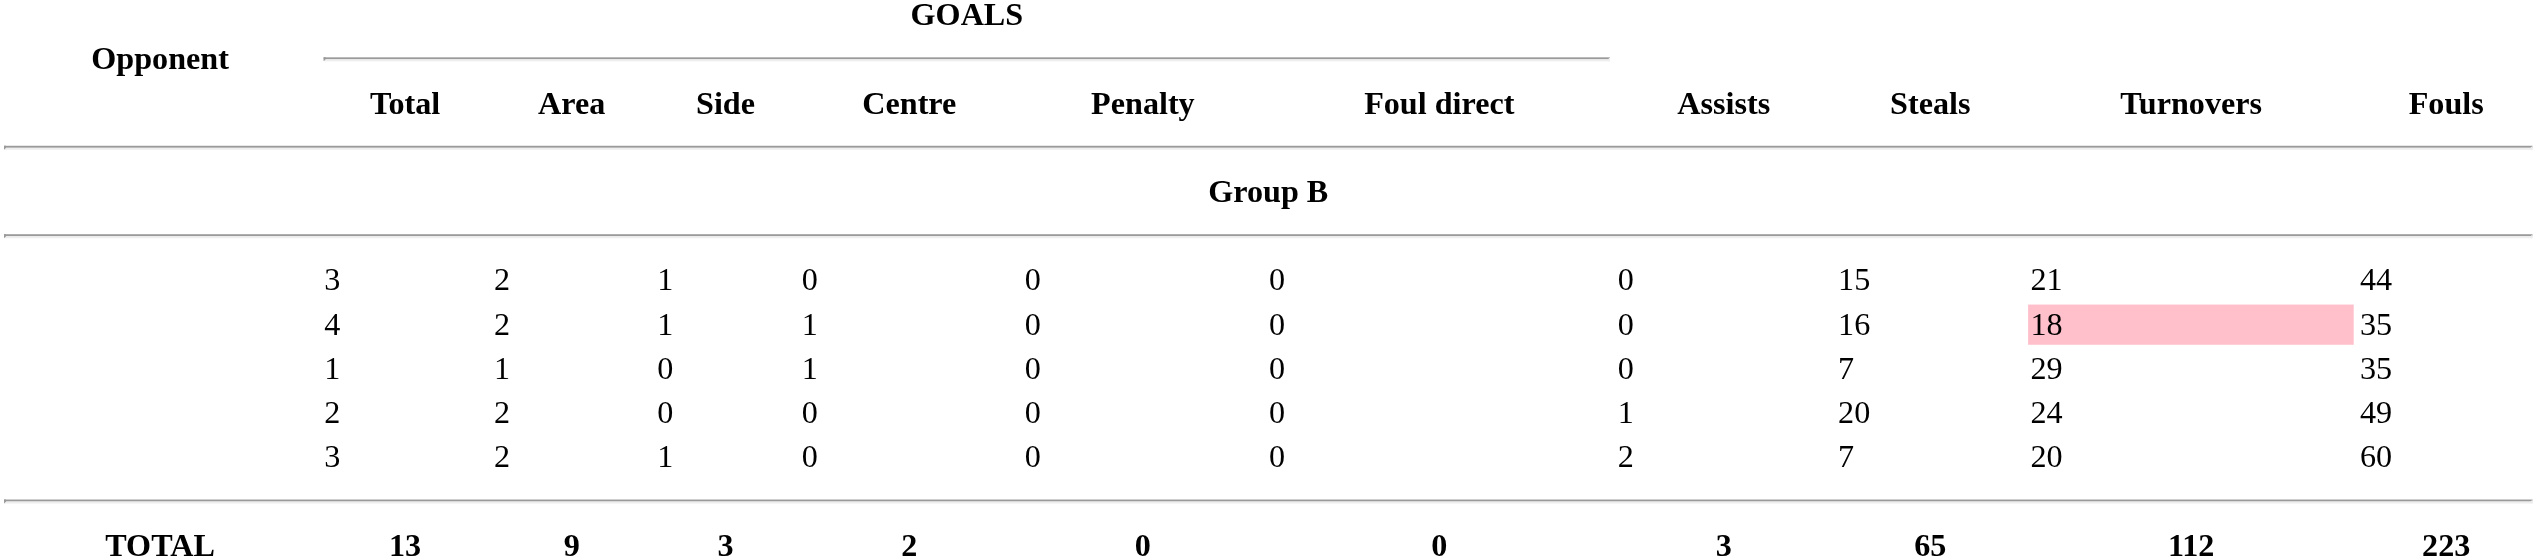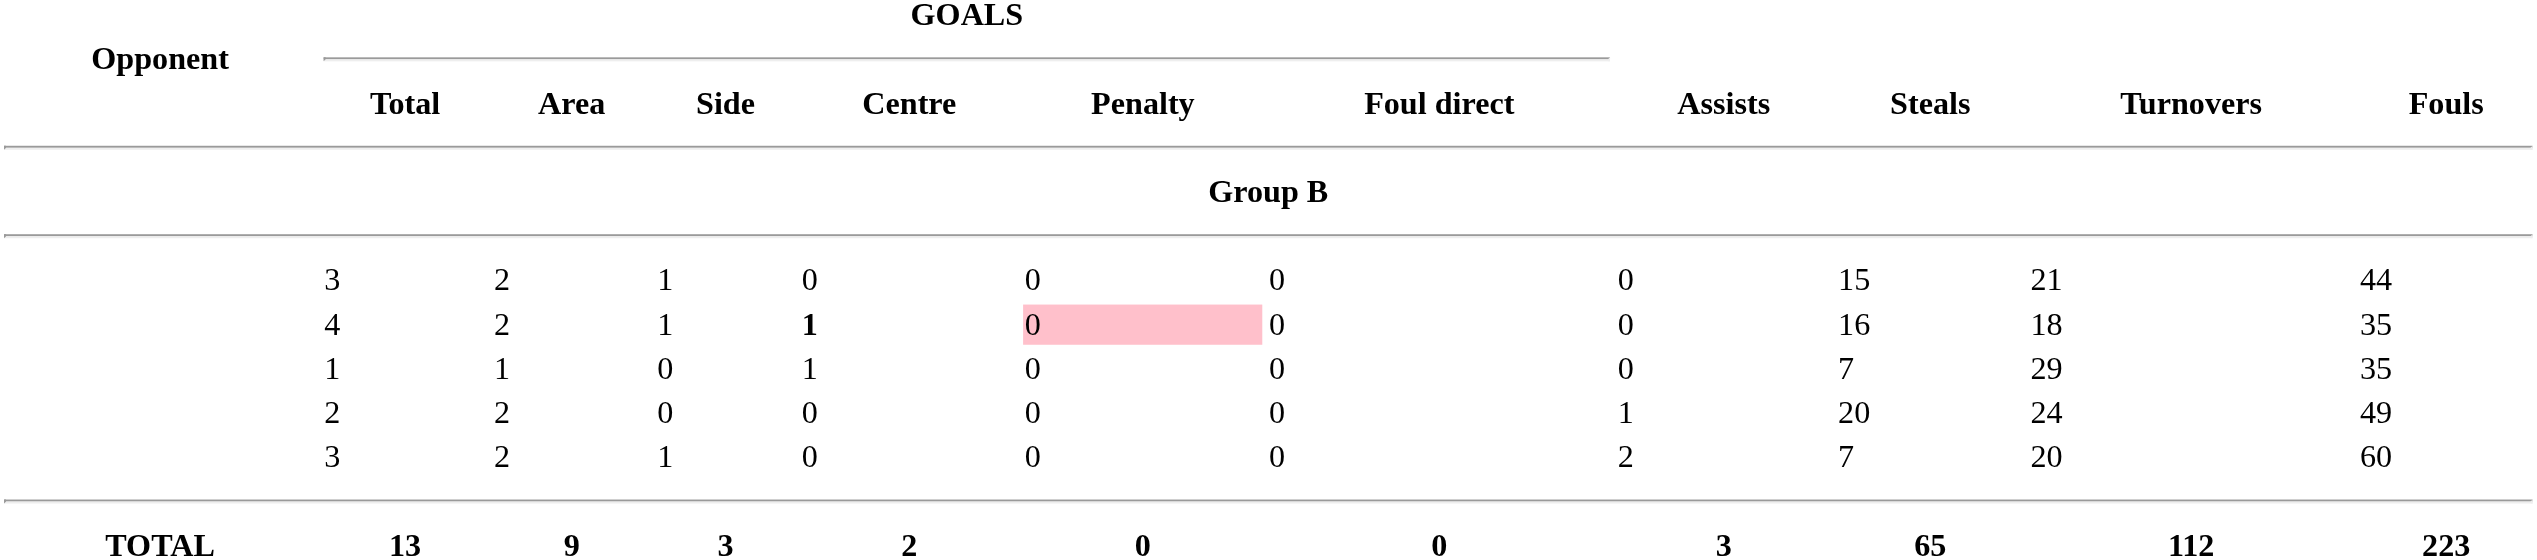4 | GOALS / Centre: normal -> bold
4 | GOALS / Penalty: no background -> pink background
4 | Turnovers: pink background -> no background
